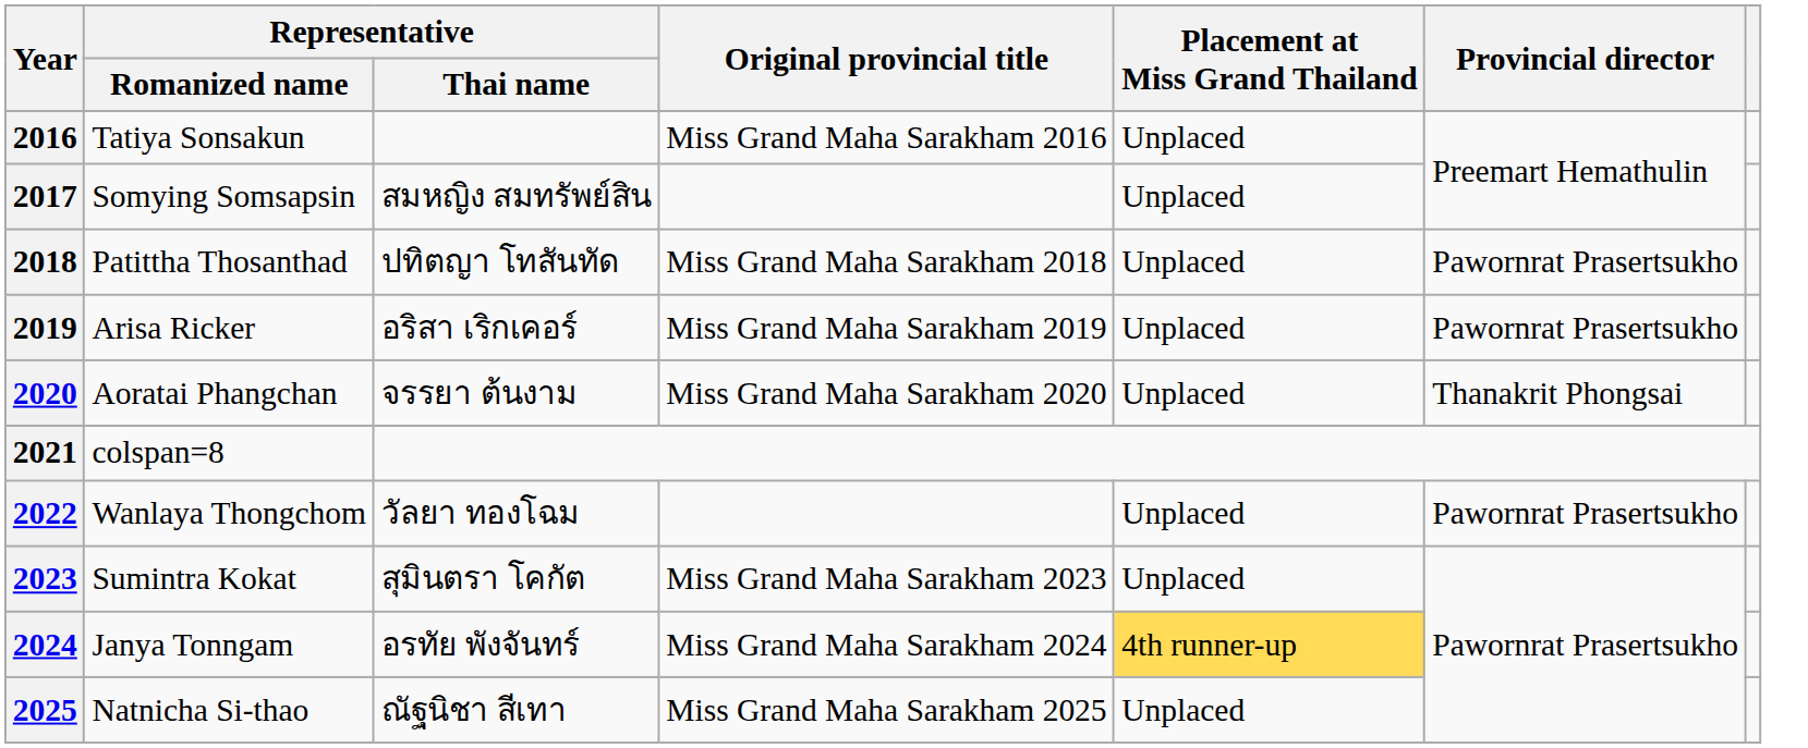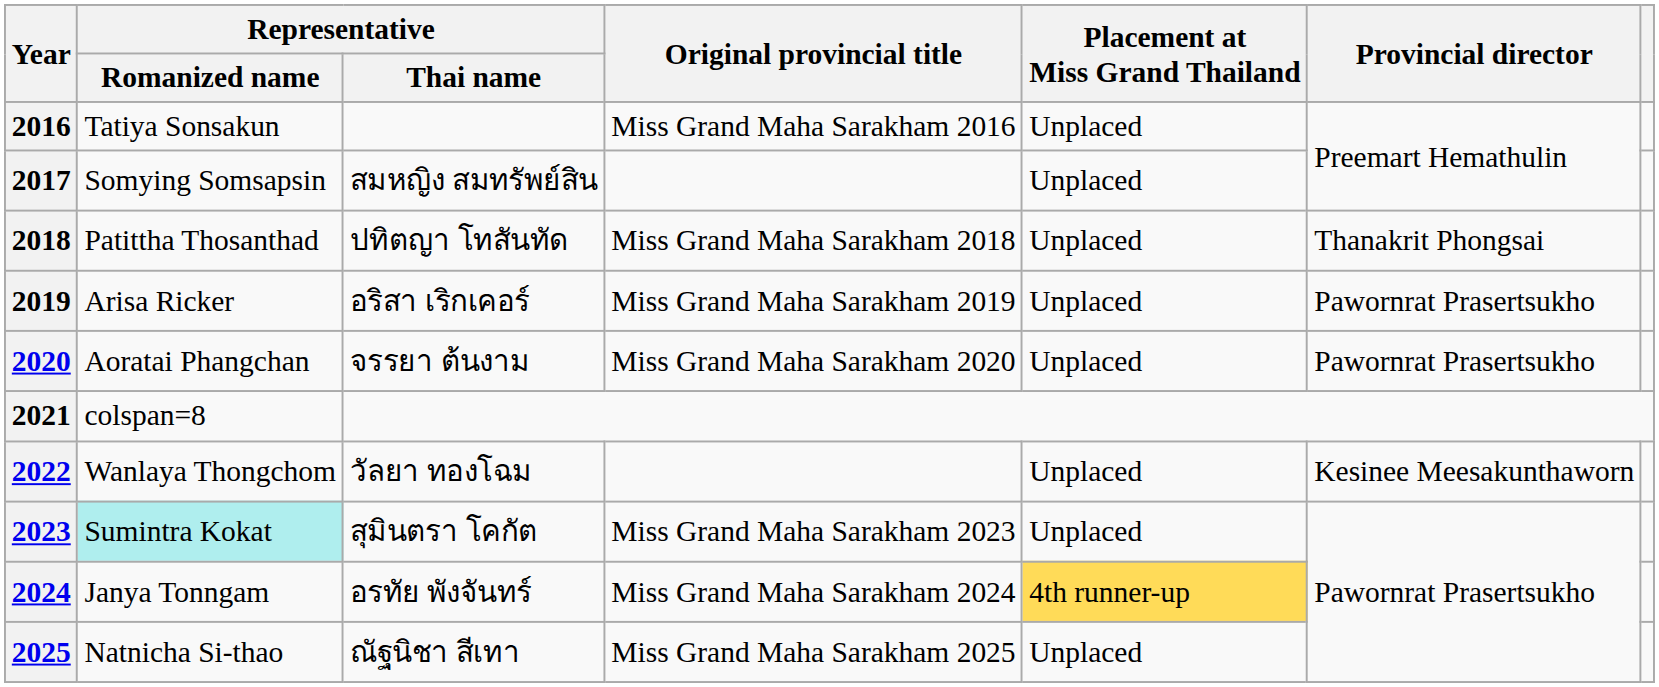2018 | Provincial director: Pawornrat Prasertsukho -> Thanakrit Phongsai
2020 | Provincial director: Thanakrit Phongsai -> Pawornrat Prasertsukho
2022 | Provincial director: Pawornrat Prasertsukho -> Kesinee Meesakunthaworn
2023 | Representative / Romanized name: no background -> paleturquoise background
